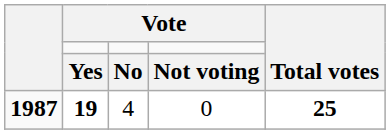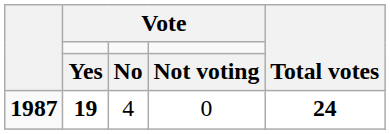1987 | Total votes: 25 -> 24
